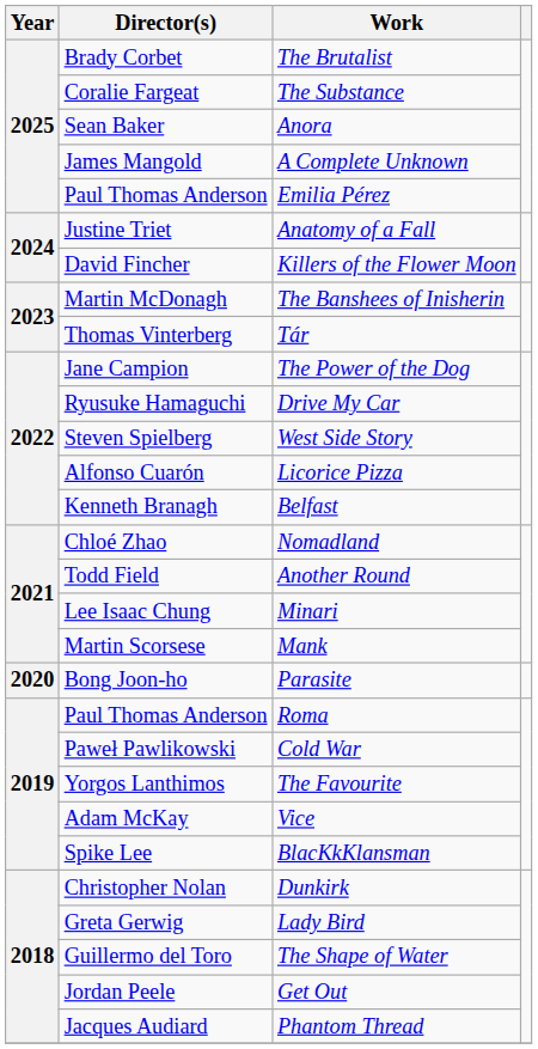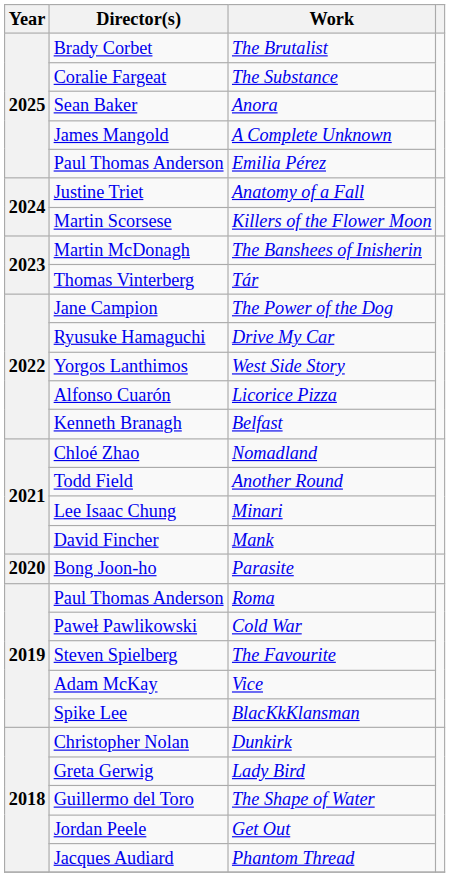Killers of the Flower Moon | Director(s): David Fincher -> Martin Scorsese
West Side Story | Director(s): Steven Spielberg -> Yorgos Lanthimos
Mank | Director(s): Martin Scorsese -> David Fincher
The Favourite | Director(s): Yorgos Lanthimos -> Steven Spielberg
